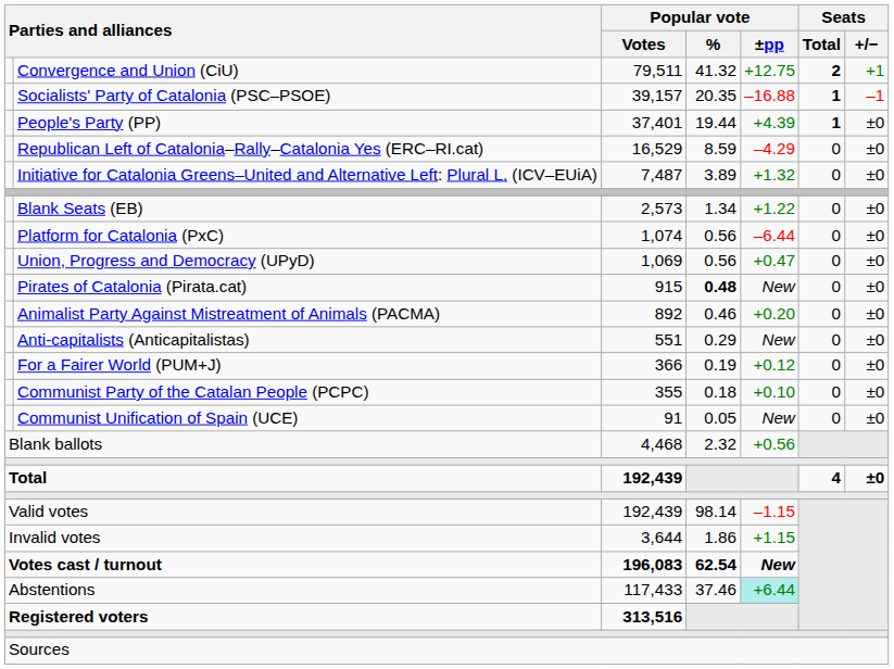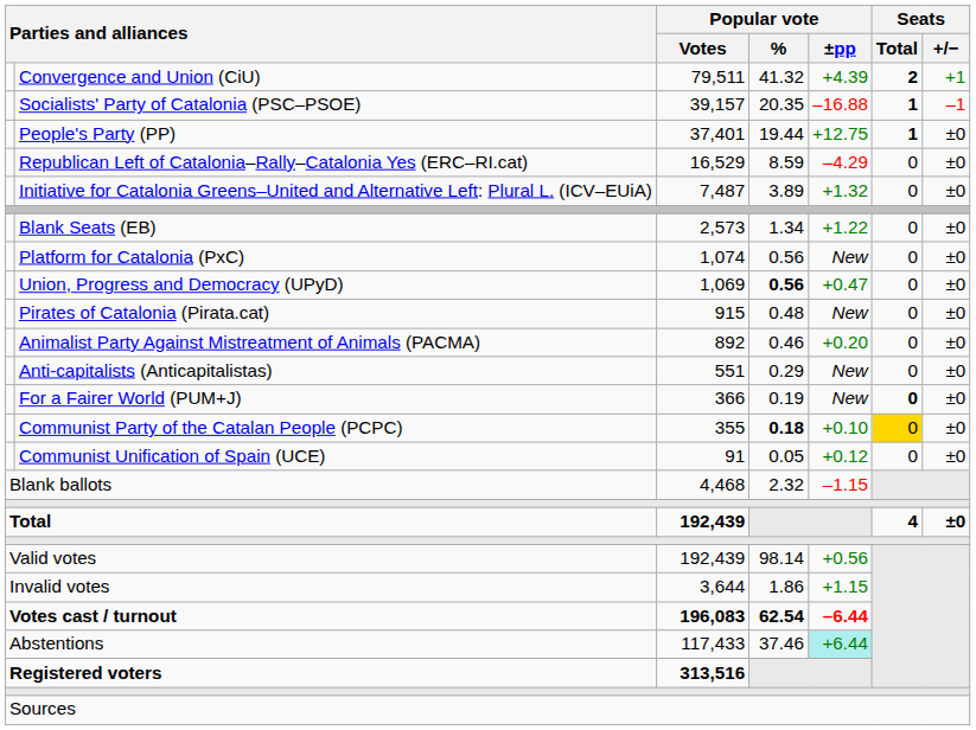Convergence and Union (CiU) | Popular vote / ±pp: +12.75 -> +4.39
People's Party (PP) | Popular vote / ±pp: +4.39 -> +12.75
Platform for Catalonia (PxC) | Popular vote / ±pp: –6.44 -> New
Union, Progress and Democracy (UPyD) | Popular vote / %: normal -> bold
Pirates of Catalonia (Pirata.cat) | Popular vote / %: bold -> normal
For a Fairer World (PUM+J) | Popular vote / ±pp: +0.12 -> New
For a Fairer World (PUM+J) | Seats / Total: normal -> bold
Communist Party of the Catalan People (PCPC) | Popular vote / %: normal -> bold
Communist Party of the Catalan People (PCPC) | Seats / Total: no background -> gold background
Communist Unification of Spain (UCE) | Popular vote / ±pp: New -> +0.12
Blank ballots | Popular vote / ±pp: +0.56 -> –1.15
Valid votes | Popular vote / ±pp: –1.15 -> +0.56
Votes cast / turnout | Popular vote / ±pp: New -> –6.44
